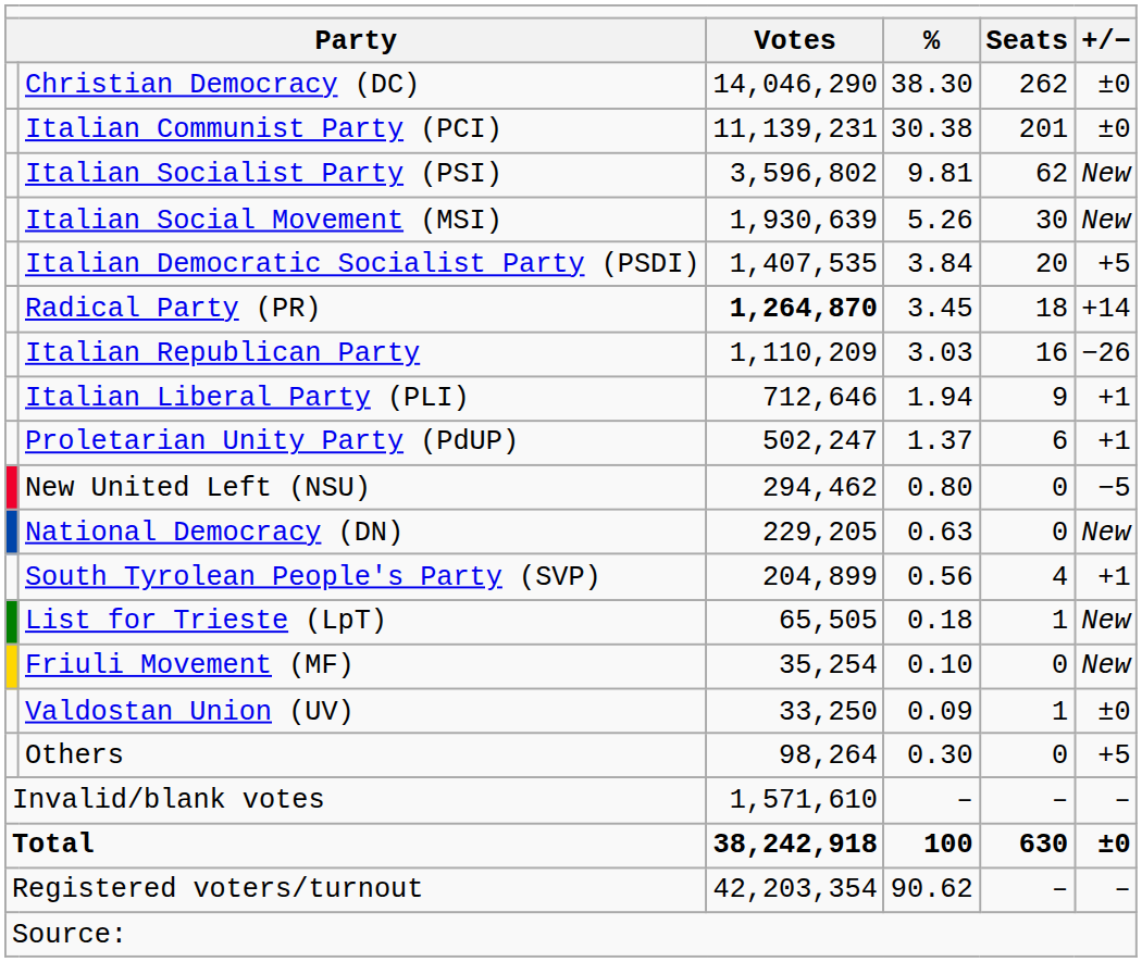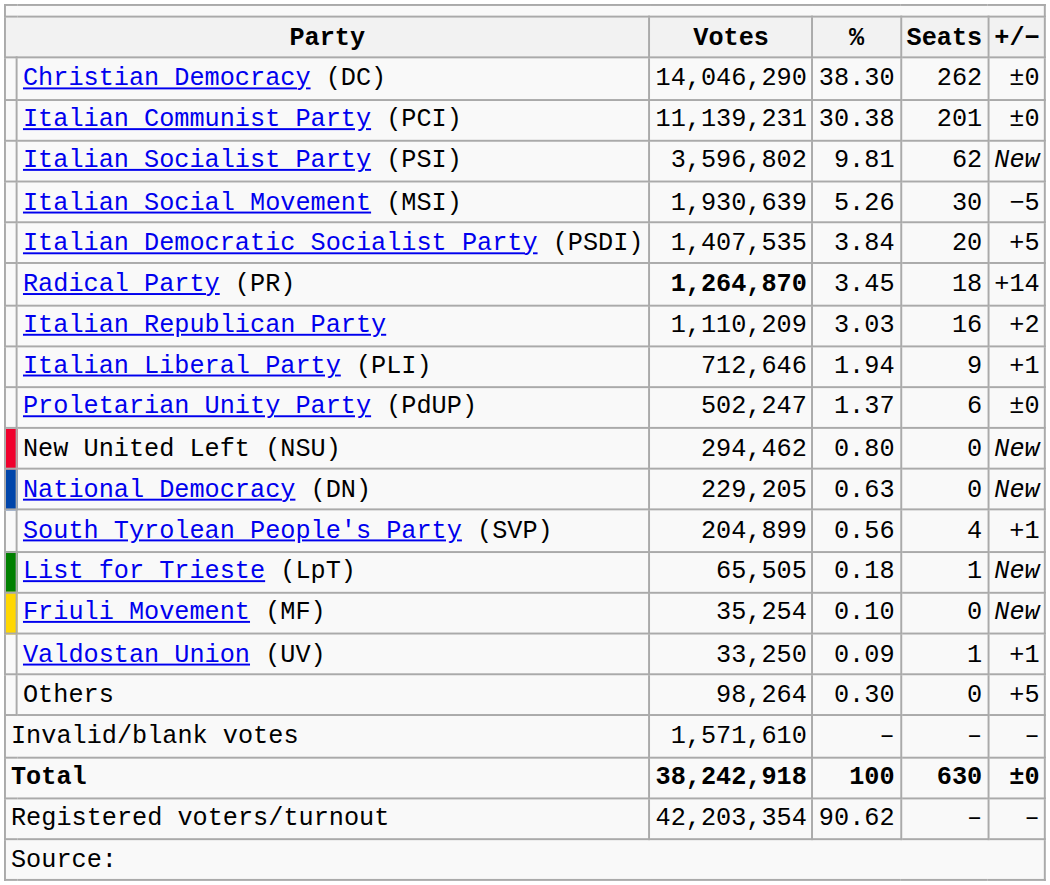Italian Social Movement (MSI) | column 6: New -> −5
Italian Republican Party | column 6: −26 -> +2
Proletarian Unity Party (PdUP) | column 6: +1 -> ±0
New United Left (NSU) | column 6: −5 -> New
Valdostan Union (UV) | column 6: ±0 -> +1
